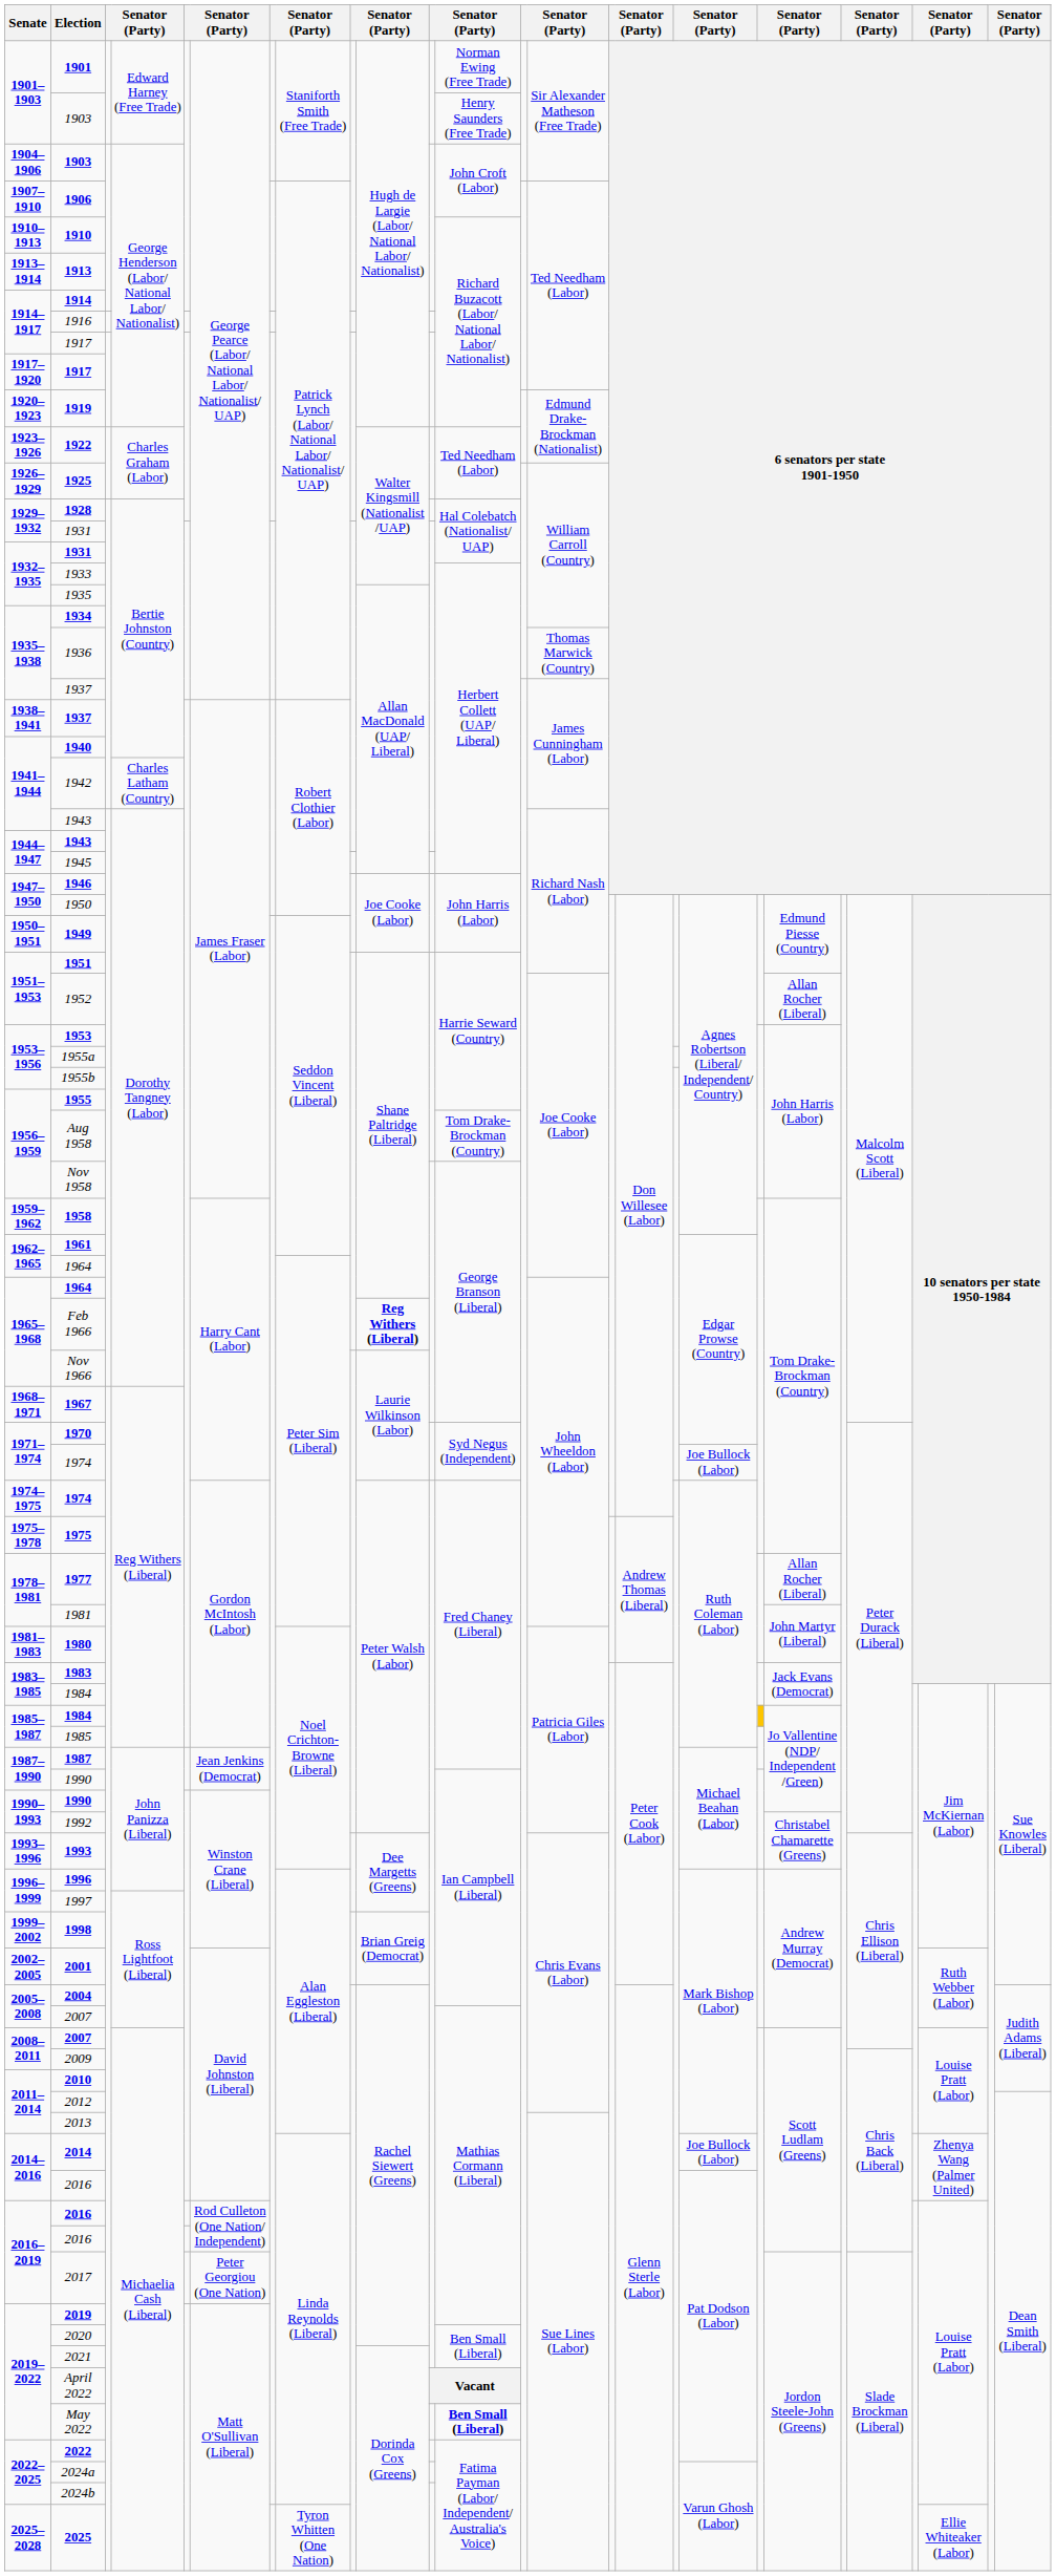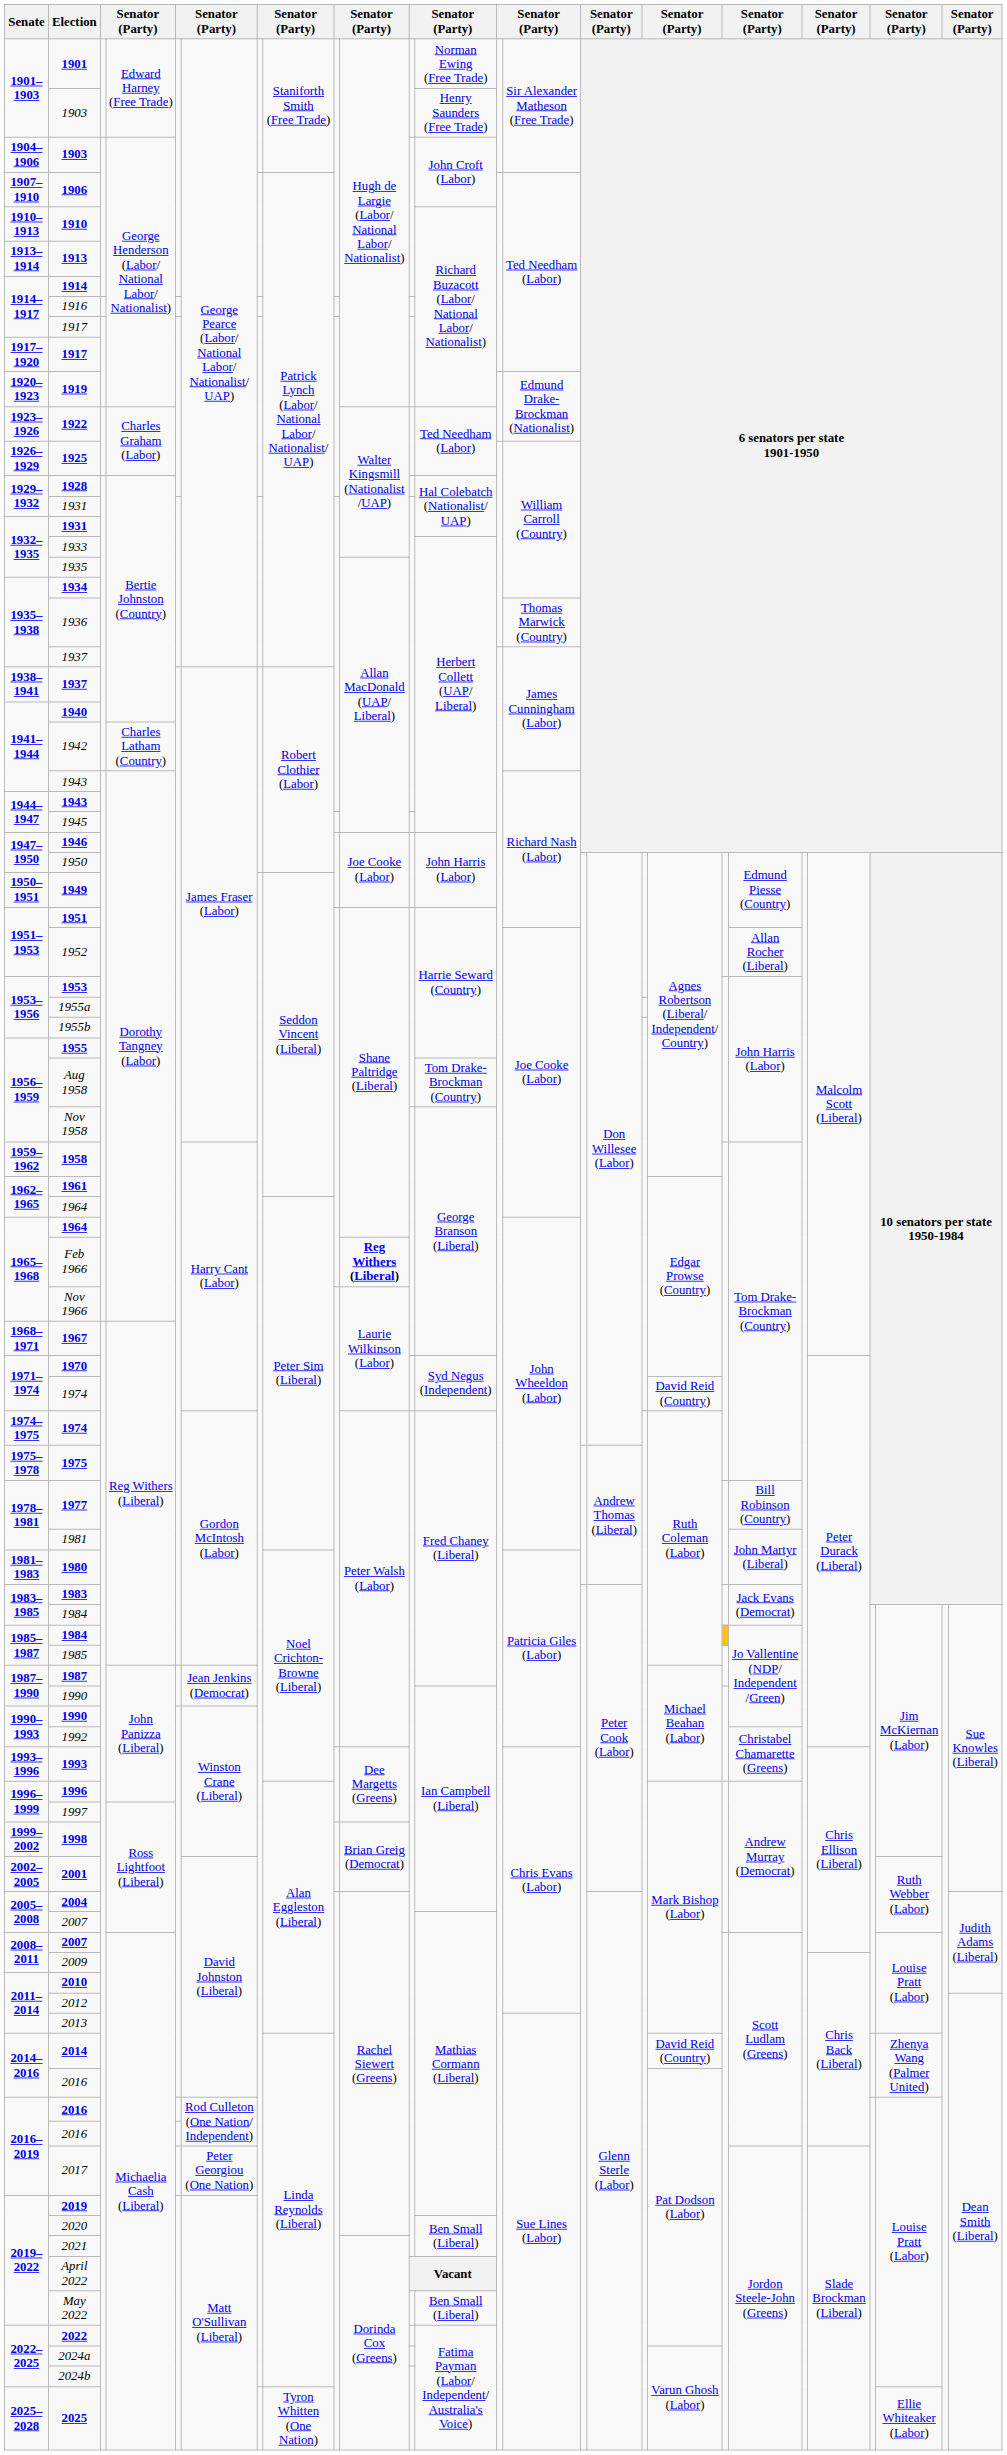1971–1974 / 1974 | column 18: Joe Bullock (Labor) -> David Reid (Country)
1977 | column 20: Allan Rocher (Liberal) -> Bill Robinson (Country)
2014 | column 18: Joe Bullock (Labor) -> David Reid (Country)
May 2022 | column 12: bold -> normal
